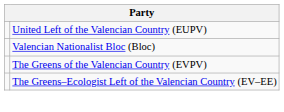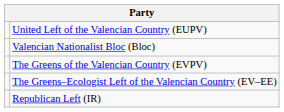+ row: Republican Left (IR)
